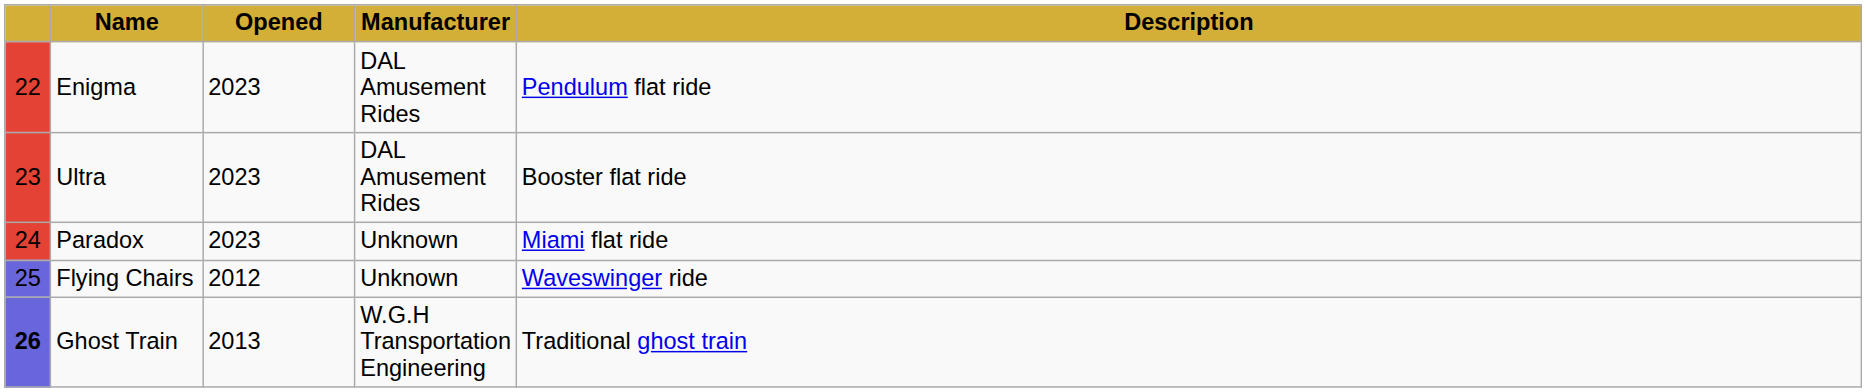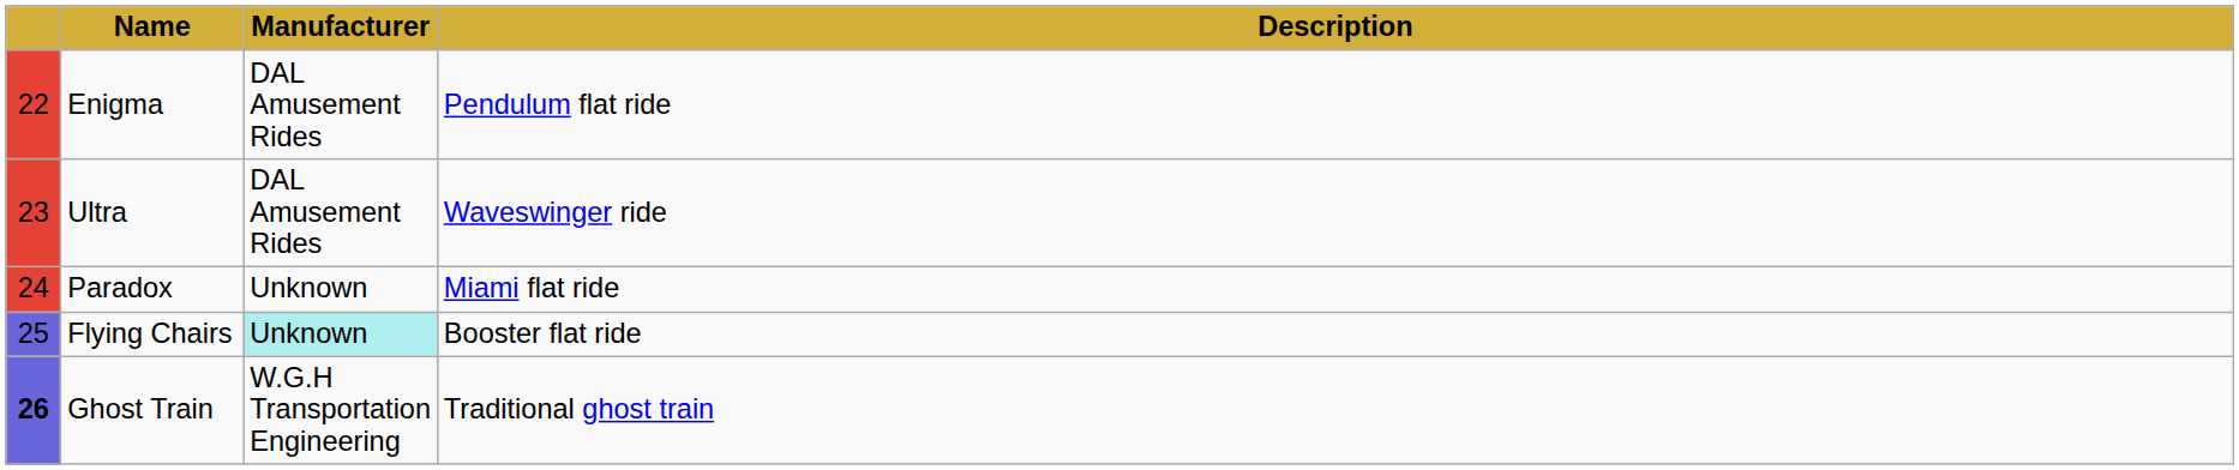- column: Opened | 2023 | 2023 | 2023 | 2012 | 2013
Ultra | Description: Booster flat ride -> Waveswinger ride
Flying Chairs | Manufacturer: no background -> paleturquoise background
Flying Chairs | Description: Waveswinger ride -> Booster flat ride
